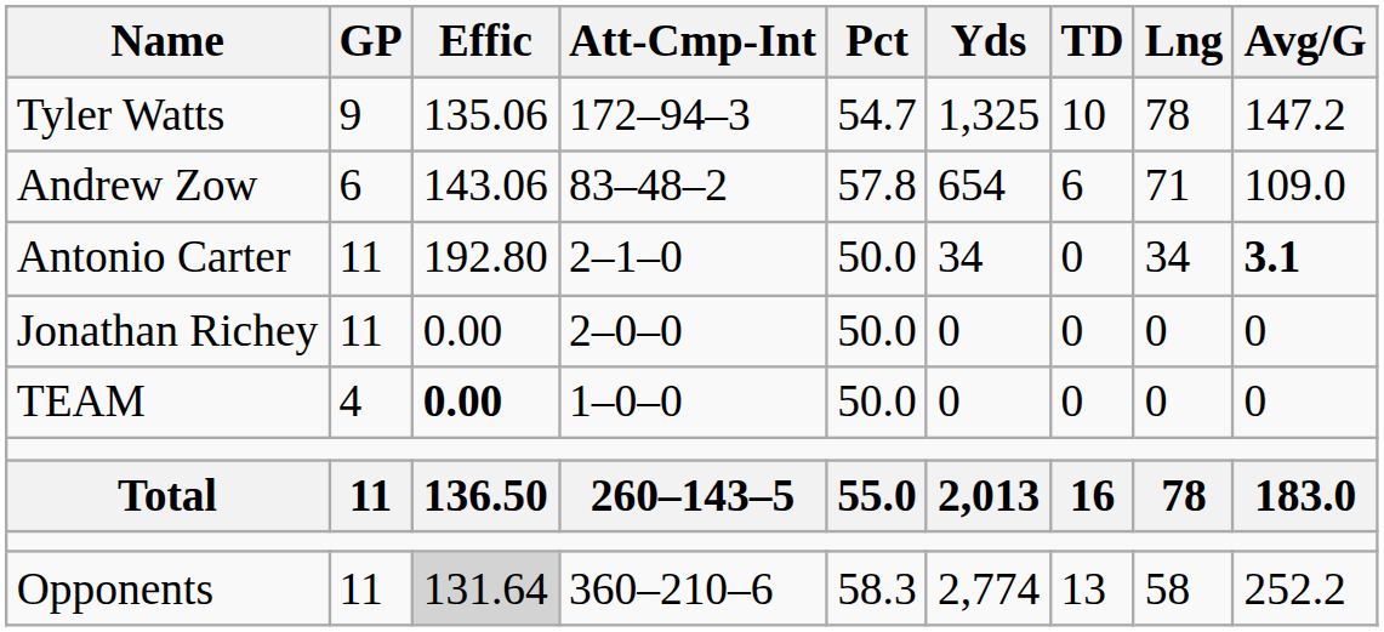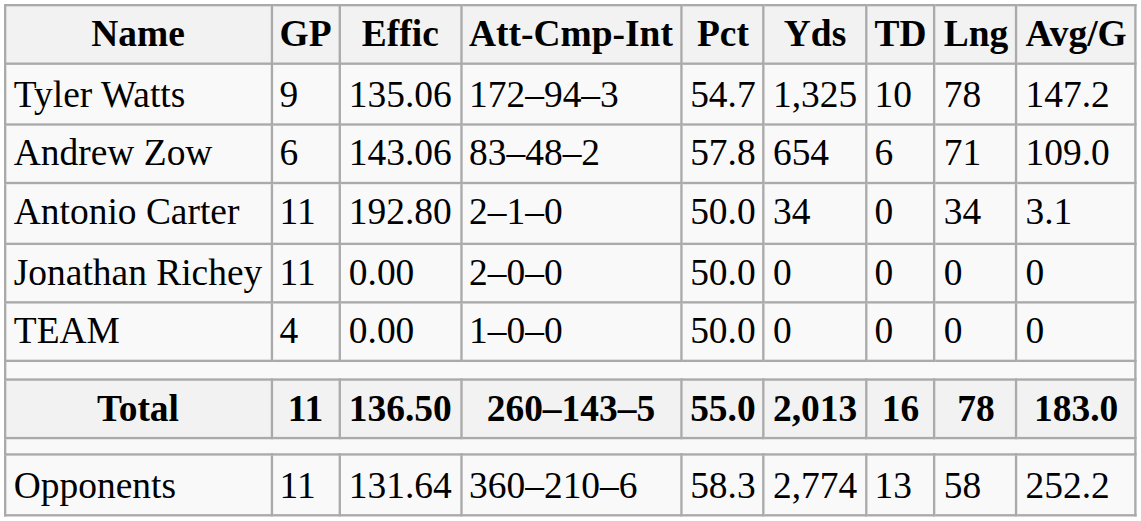Antonio Carter | Avg/G: bold -> normal
TEAM | Effic: bold -> normal
Opponents | Effic: lightgrey background -> no background
